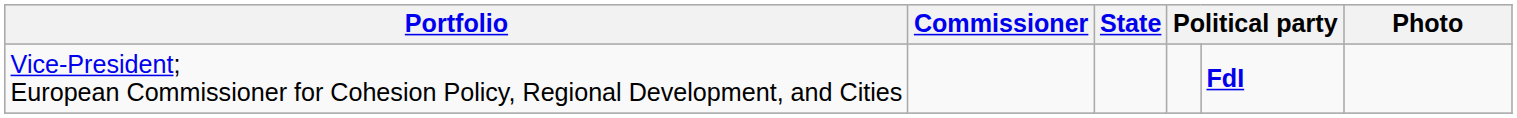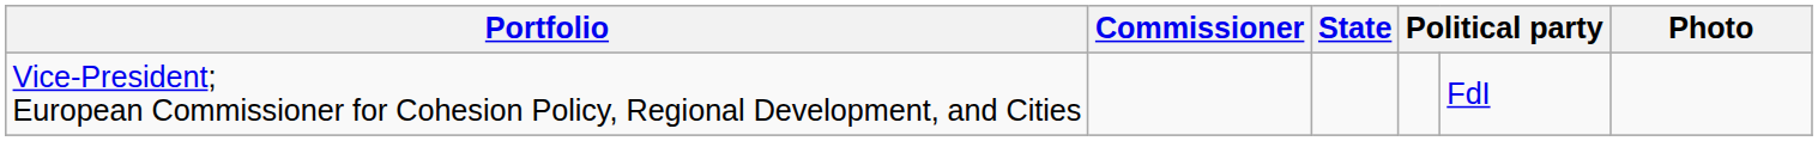row 2 | column 5: bold -> normal
